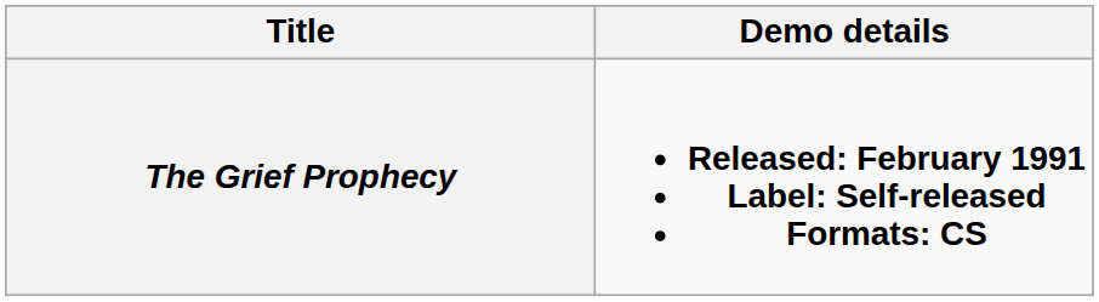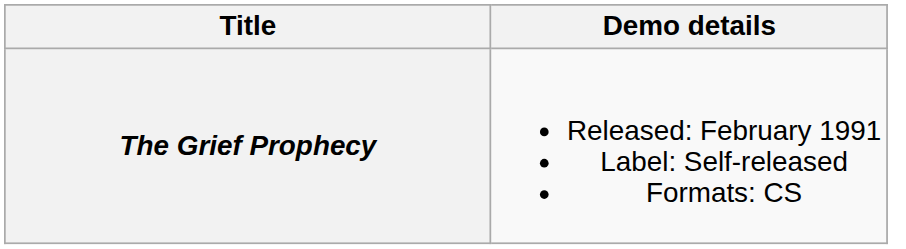The Grief Prophecy | Demo details: bold -> normal
